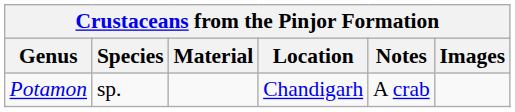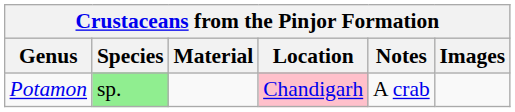Potamon | Species: no background -> lightgreen background
Potamon | Location: no background -> pink background
